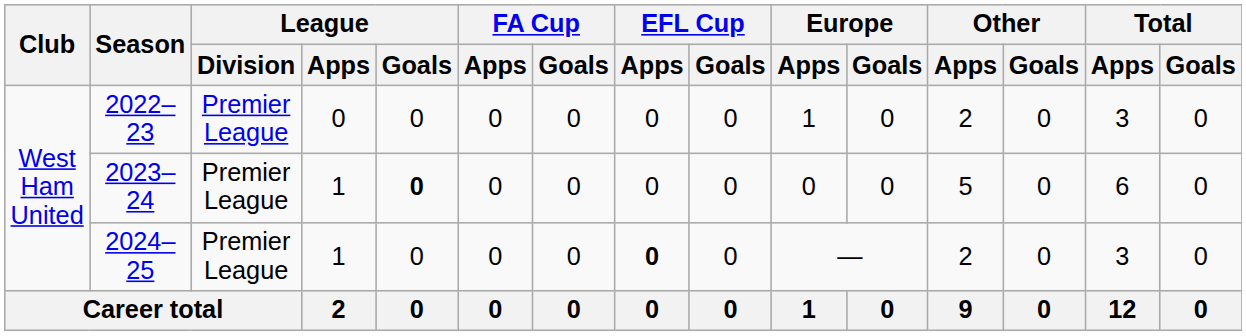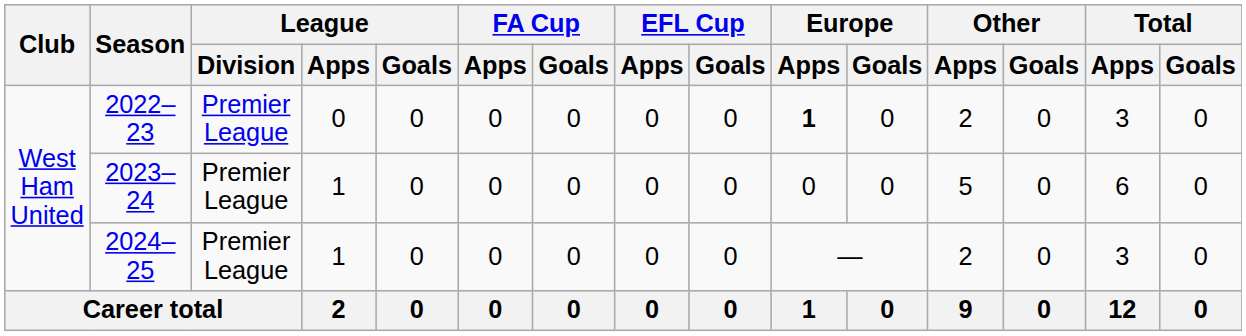2022–23 | Europe / Apps: normal -> bold
2023–24 | League / Goals: bold -> normal
2024–25 | EFL Cup / Apps: bold -> normal
